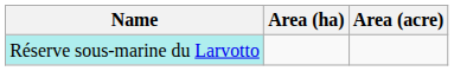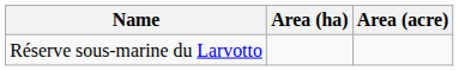Réserve sous-marine du Larvotto | Name: paleturquoise background -> no background
